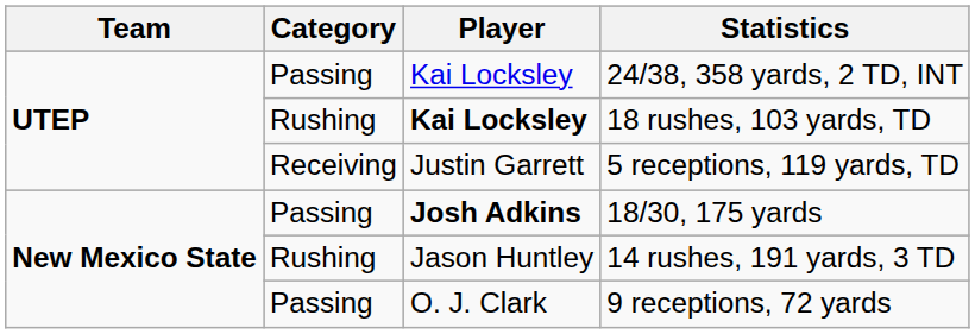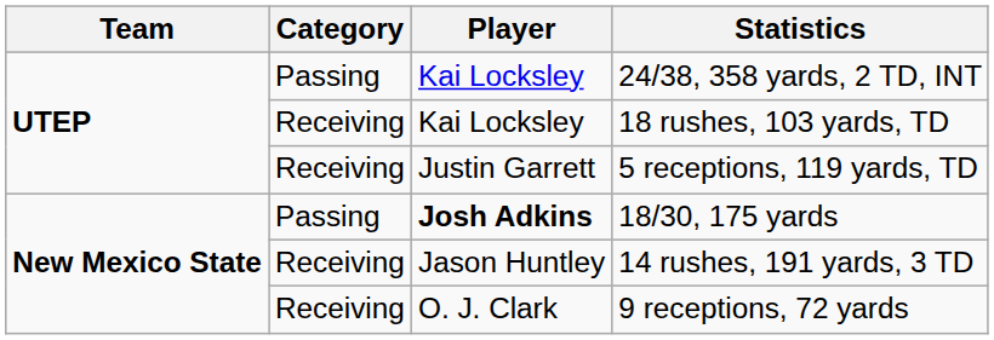18 rushes, 103 yards, TD | Category: Rushing -> Receiving
18 rushes, 103 yards, TD | Player: bold -> normal
14 rushes, 191 yards, 3 TD | Category: Rushing -> Receiving
9 receptions, 72 yards | Category: Passing -> Receiving
